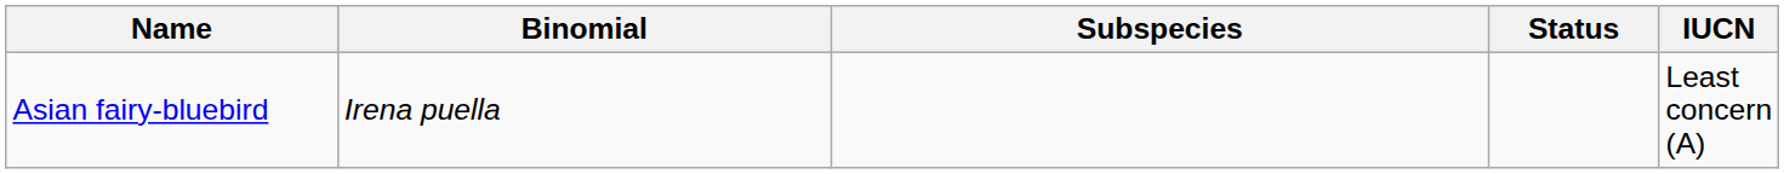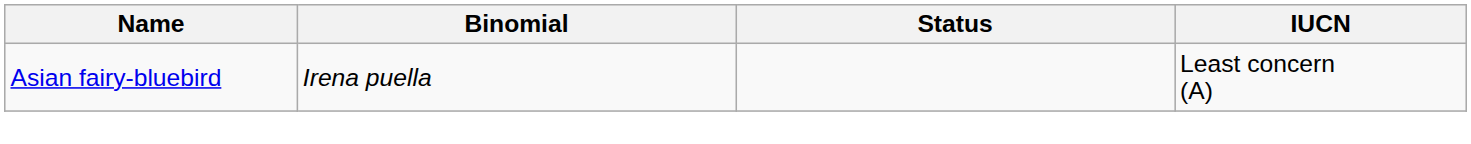- column: Subspecies
